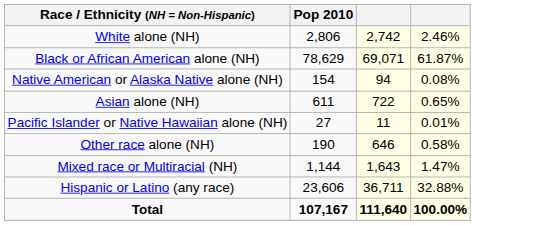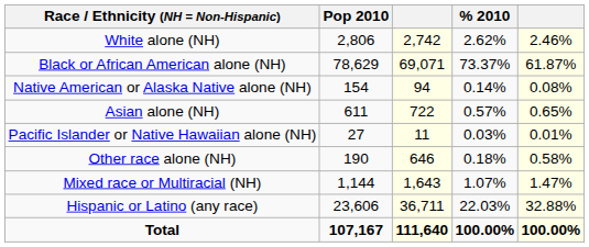+ column: % 2010 | 2.62% | 73.37% | 0.14% | 0.57% | 0.03% | 0.18% | 1.07% | 22.03% | 100.00%
